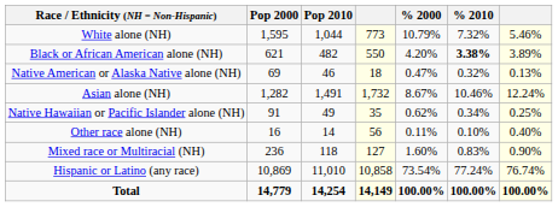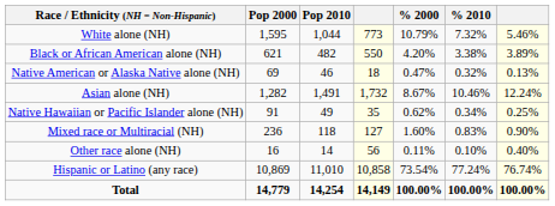Black or African American alone (NH) | % 2010: bold -> normal
rows swapped: Other race alone (NH) <-> Mixed race or Multiracial (NH)
